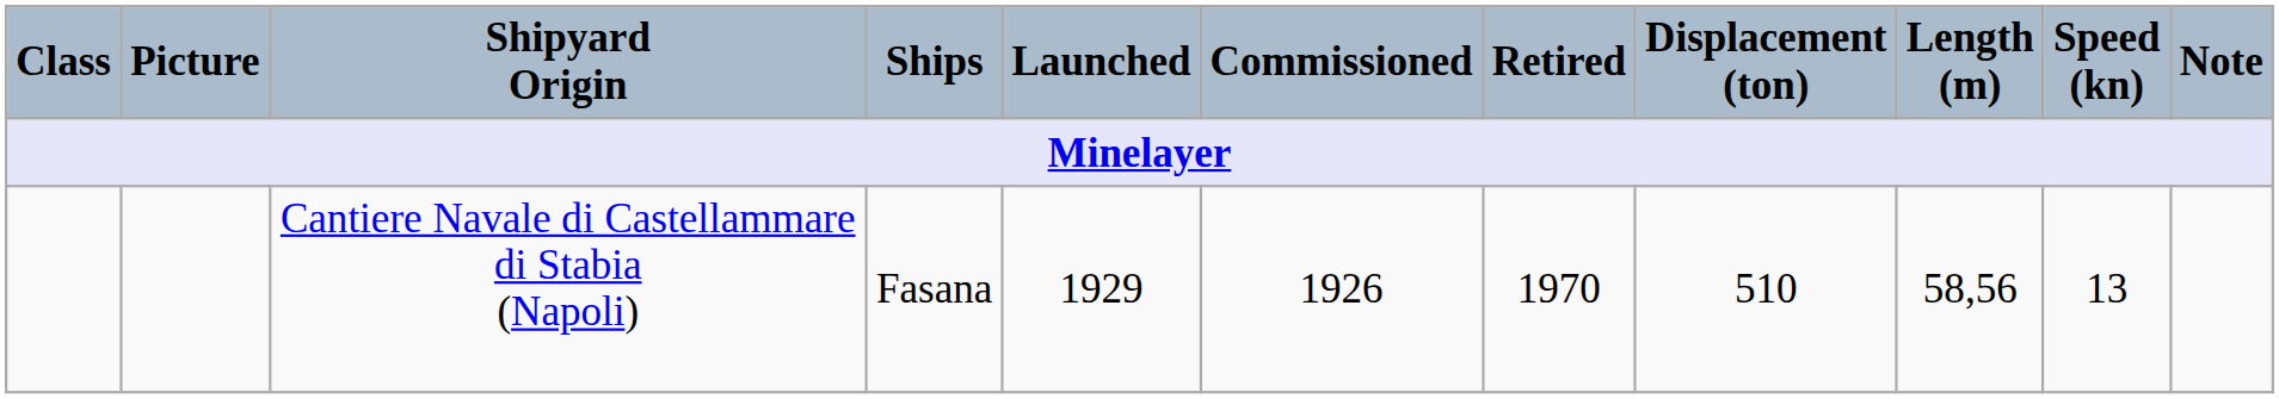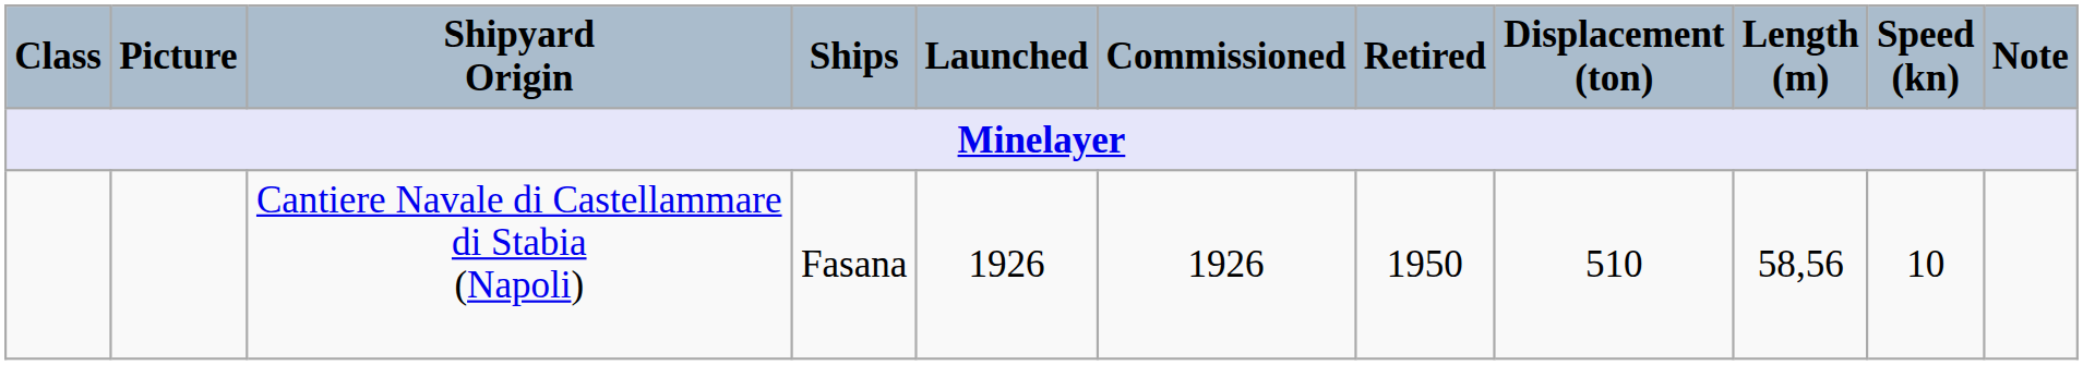Cantiere Navale di Castellammare di Stabia (Napoli) | Launched: 1929 -> 1926
Cantiere Navale di Castellammare di Stabia (Napoli) | Retired: 1970 -> 1950
Cantiere Navale di Castellammare di Stabia (Napoli) | Speed (kn): 13 -> 10
